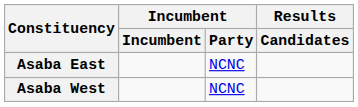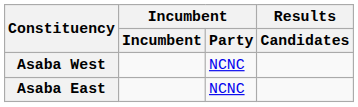rows swapped: Asaba East <-> Asaba West
